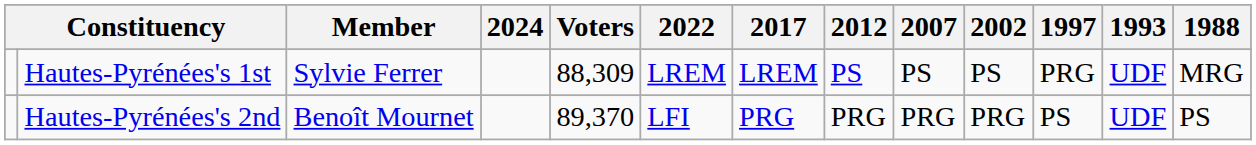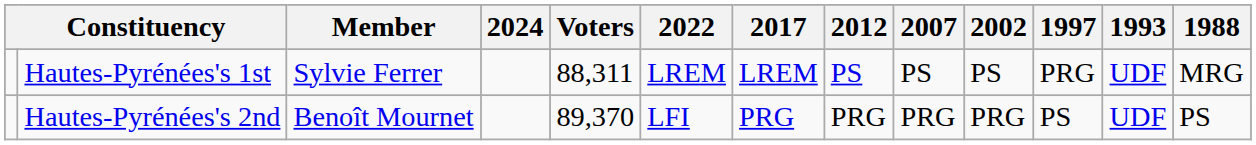Hautes-Pyrénées's 1st | Voters: 88,309 -> 88,311
